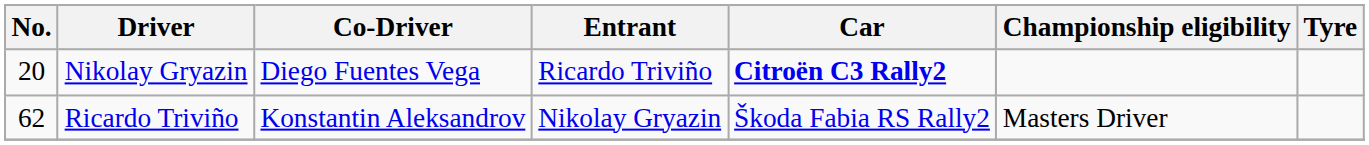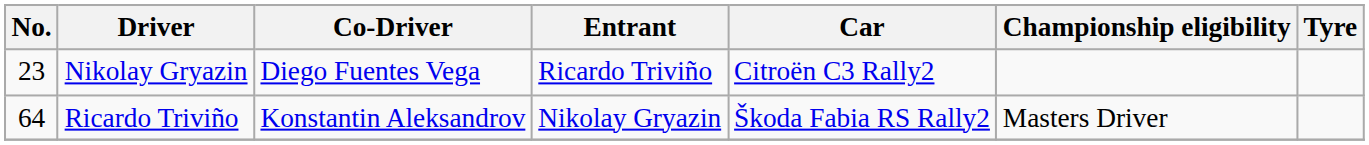row 2 | No.: 20 -> 23
row 2 | Car: bold -> normal
row 3 | No.: 62 -> 64
